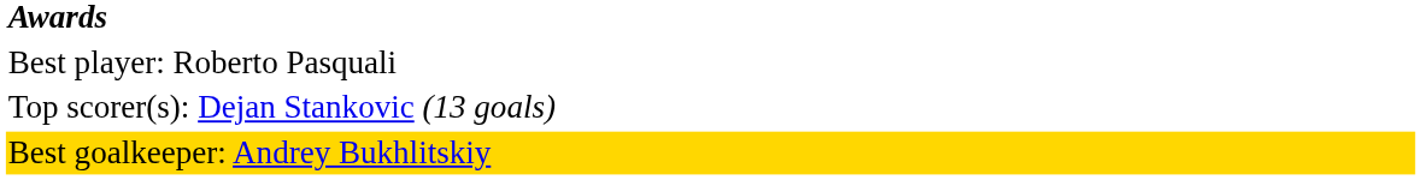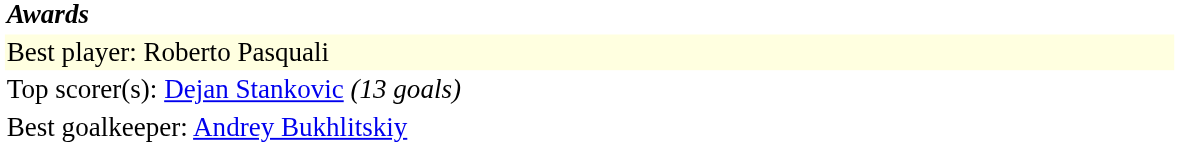Best player: Roberto Pasquali | Awards: no background -> lightyellow background
Best goalkeeper: Andrey Bukhlitskiy | Awards: gold background -> no background
